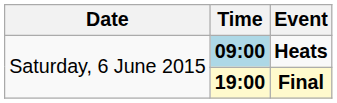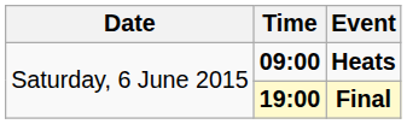Heats | Time: lightblue background -> no background
